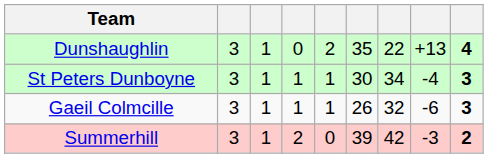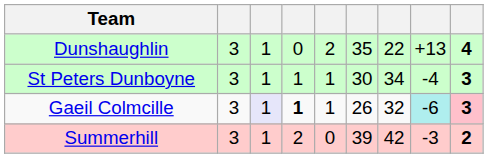Gaeil Colmcille | column 3: no background -> lavender background
Gaeil Colmcille | column 4: normal -> bold
Gaeil Colmcille | column 8: no background -> paleturquoise background
Gaeil Colmcille | column 9: no background -> pink background
